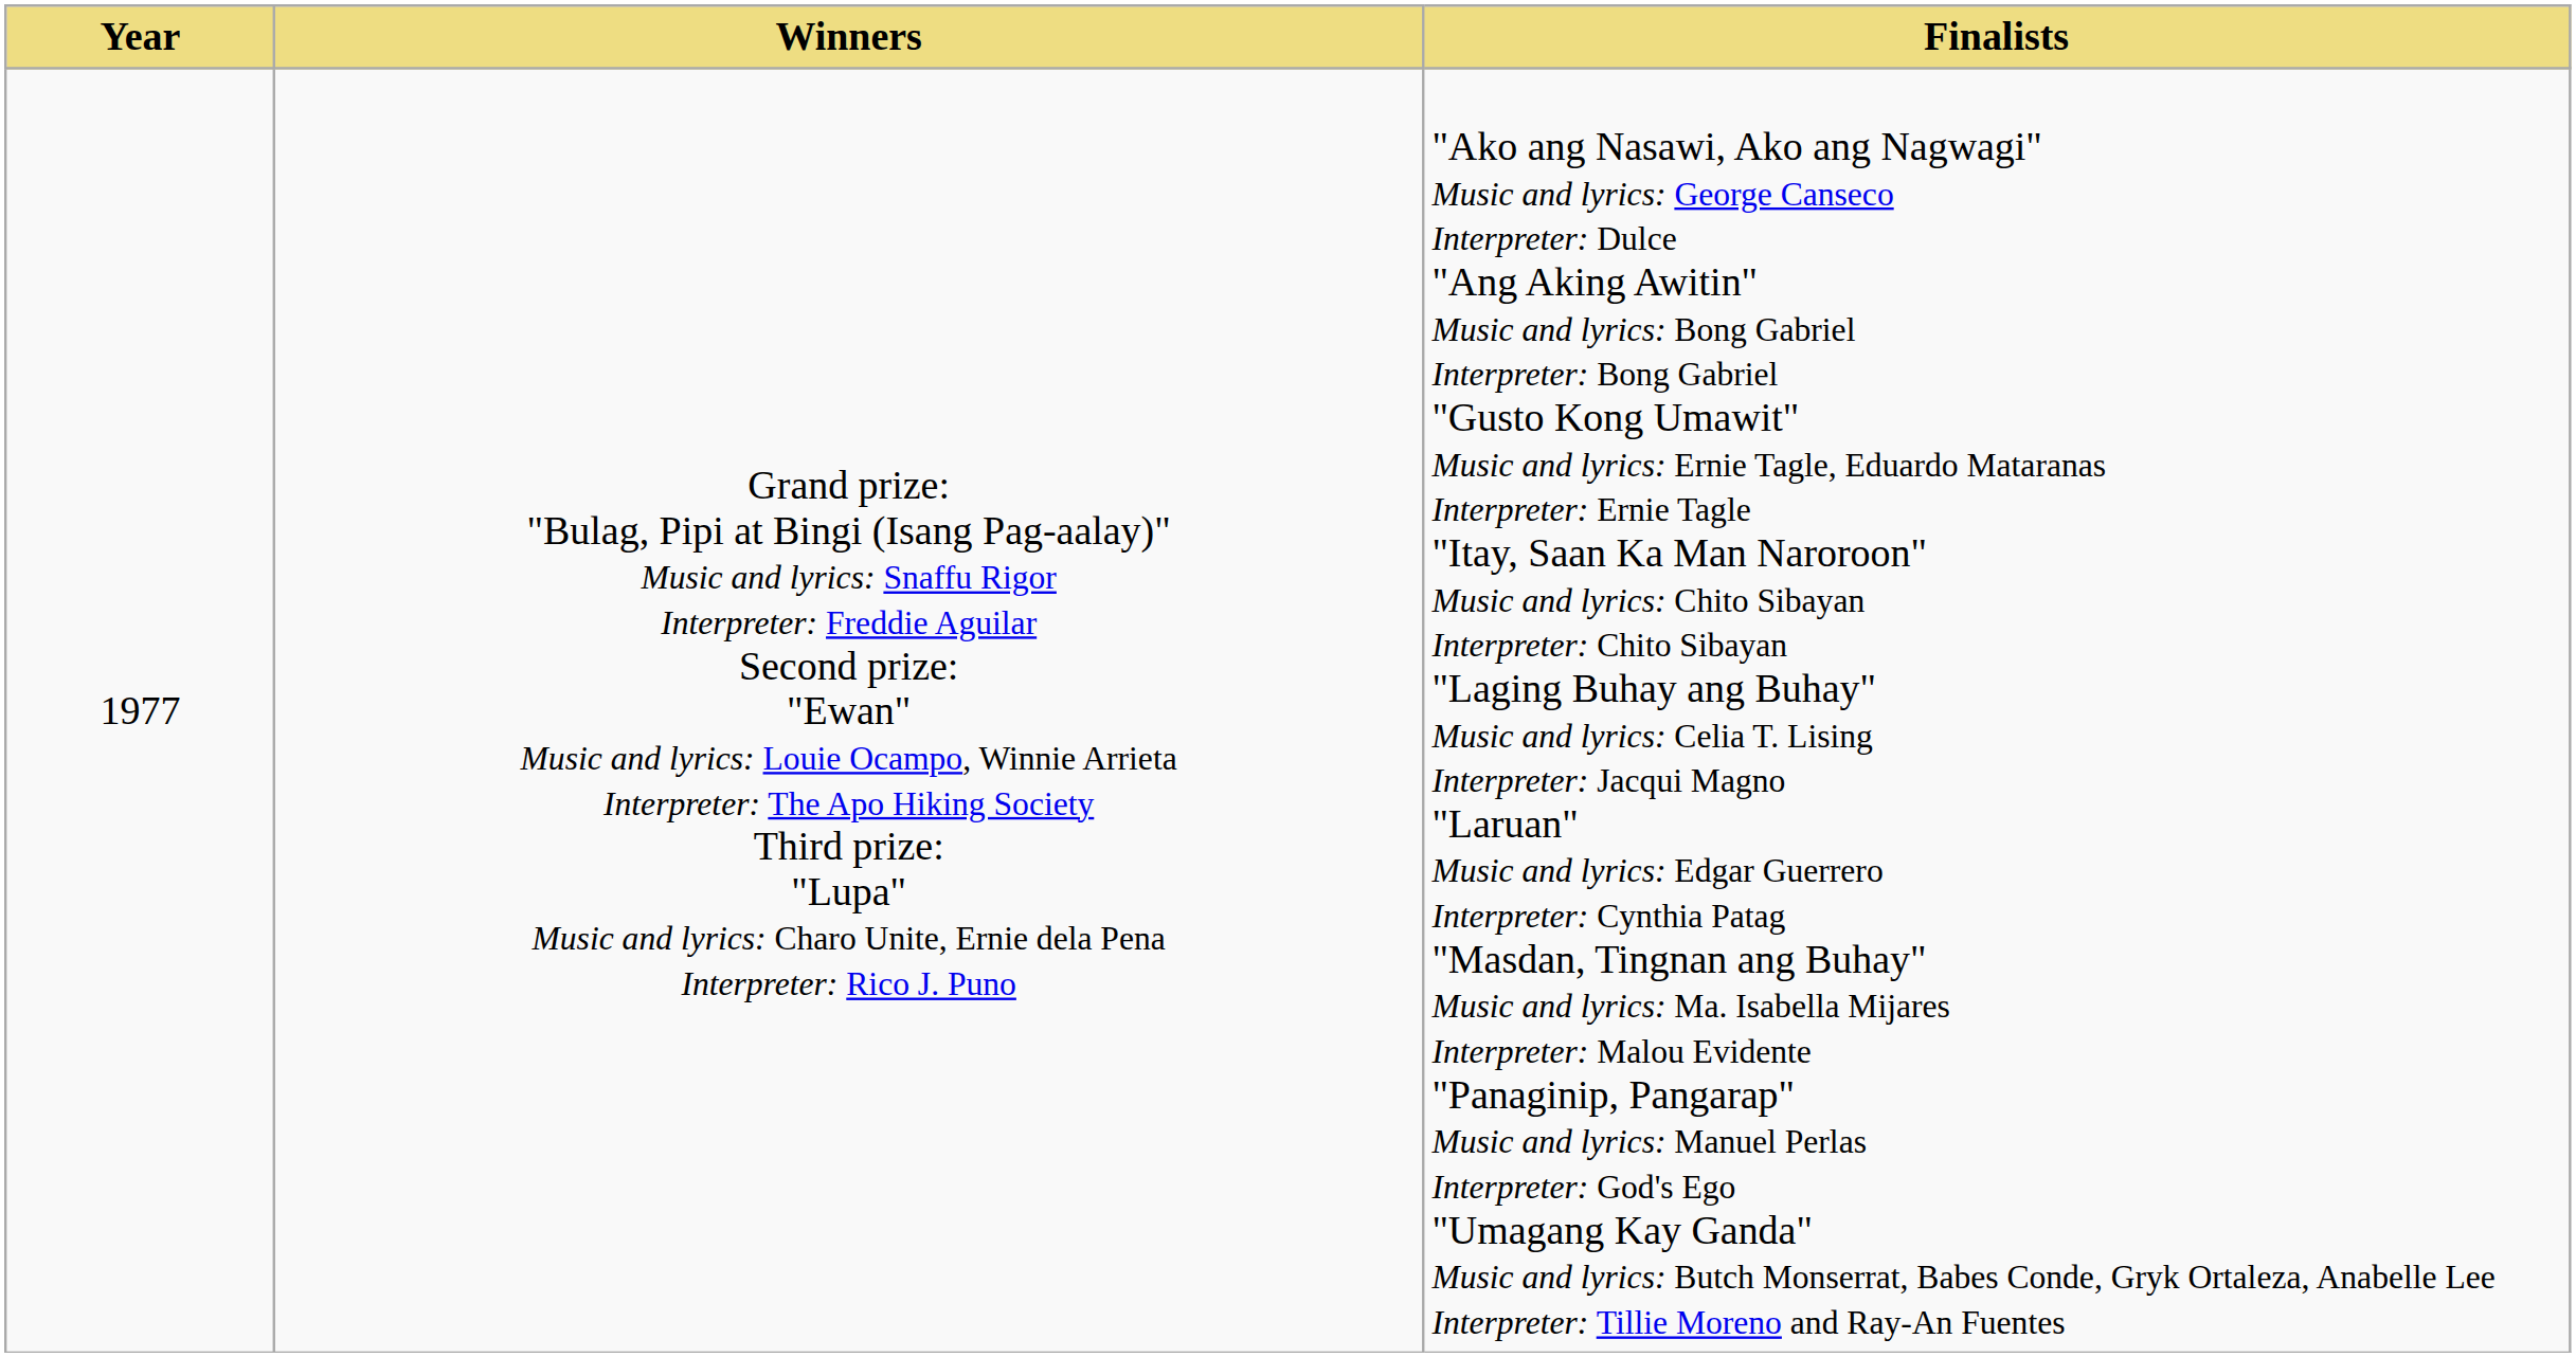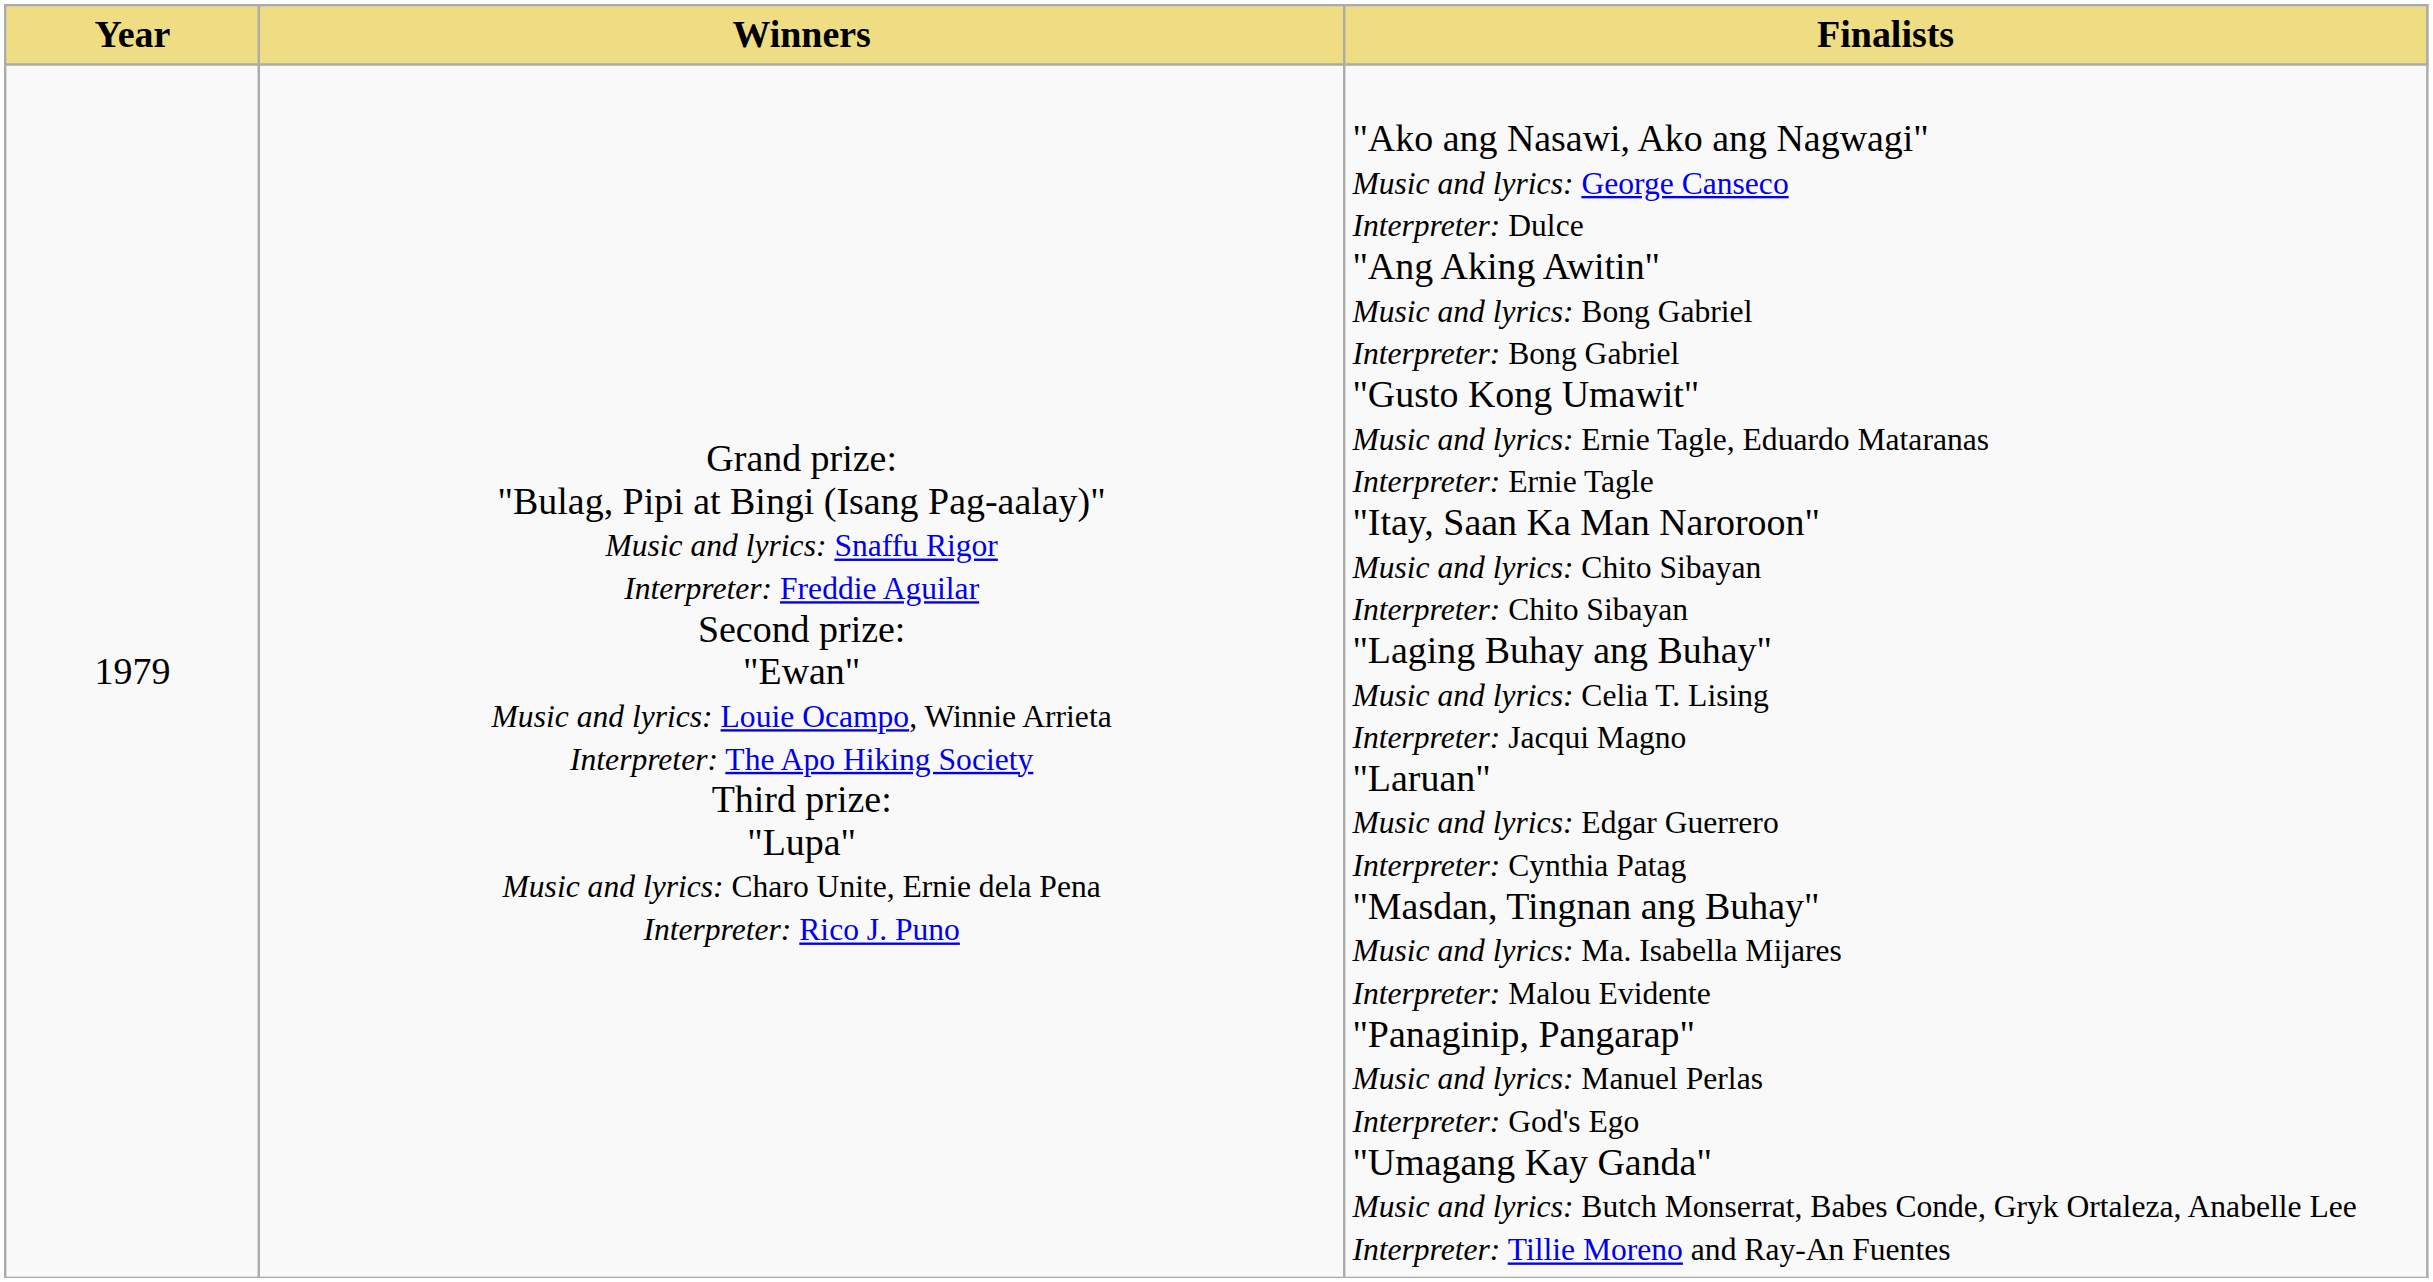row 2 | Year: 1977 -> 1979
